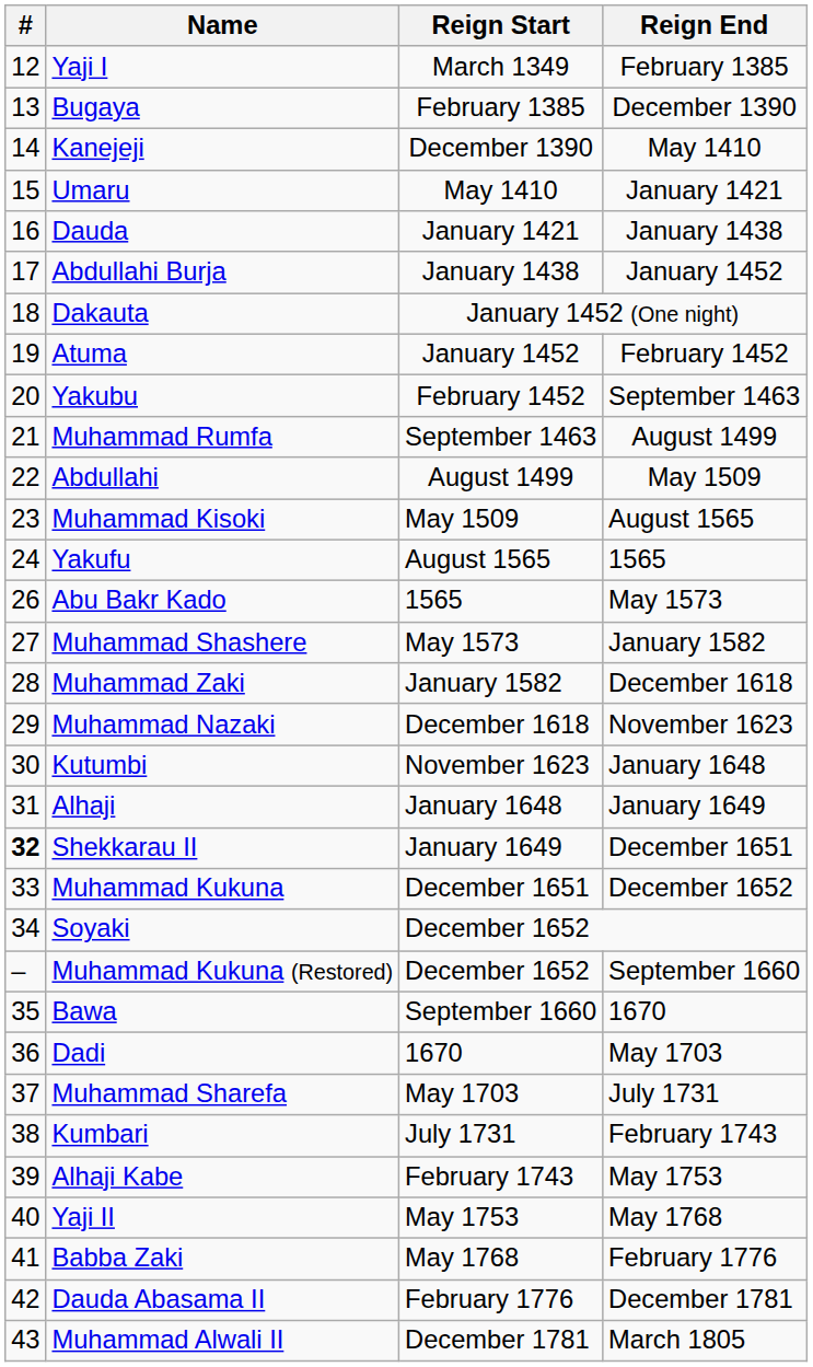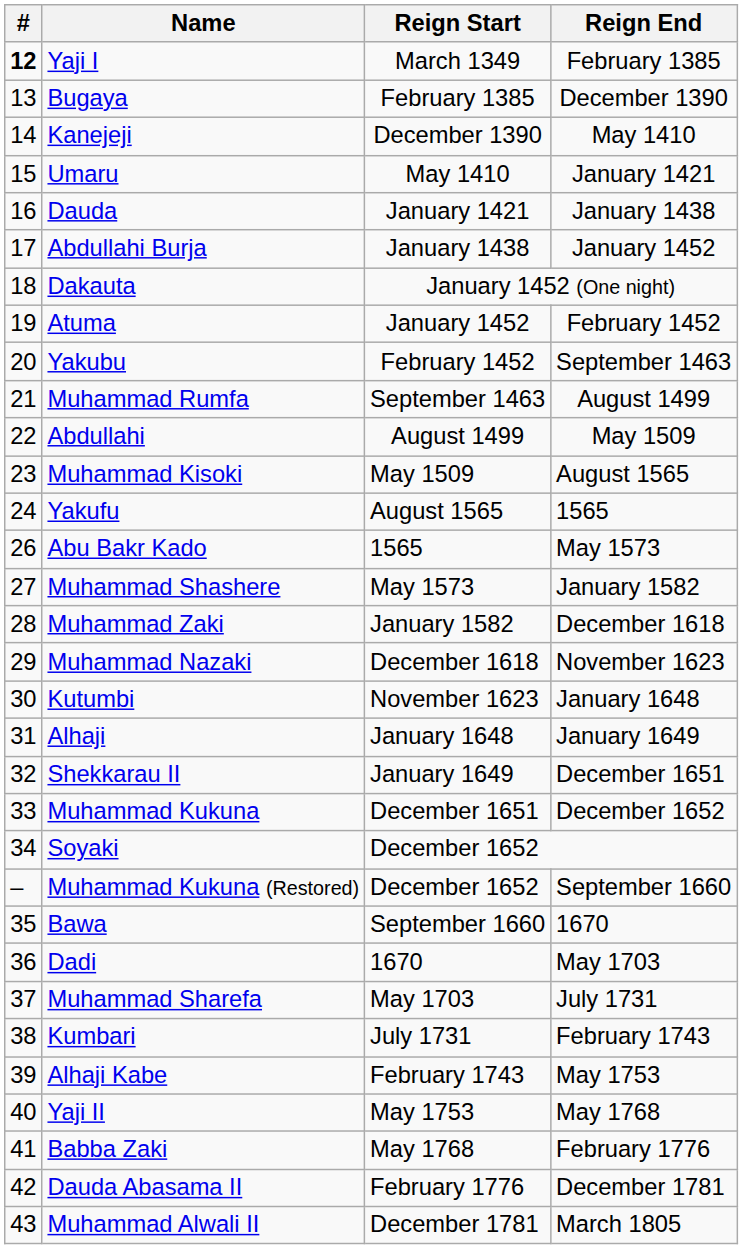Yaji I | #: normal -> bold
Shekkarau II | #: bold -> normal
